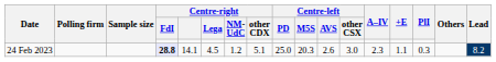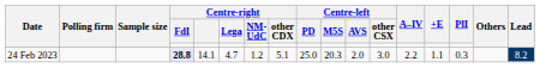24 Feb 2023 | Centre-right / Lega: 4.5 -> 4.7
24 Feb 2023 | Centre-left / AVS: 2.6 -> 2.0
24 Feb 2023 | A–IV: 2.3 -> 2.2
